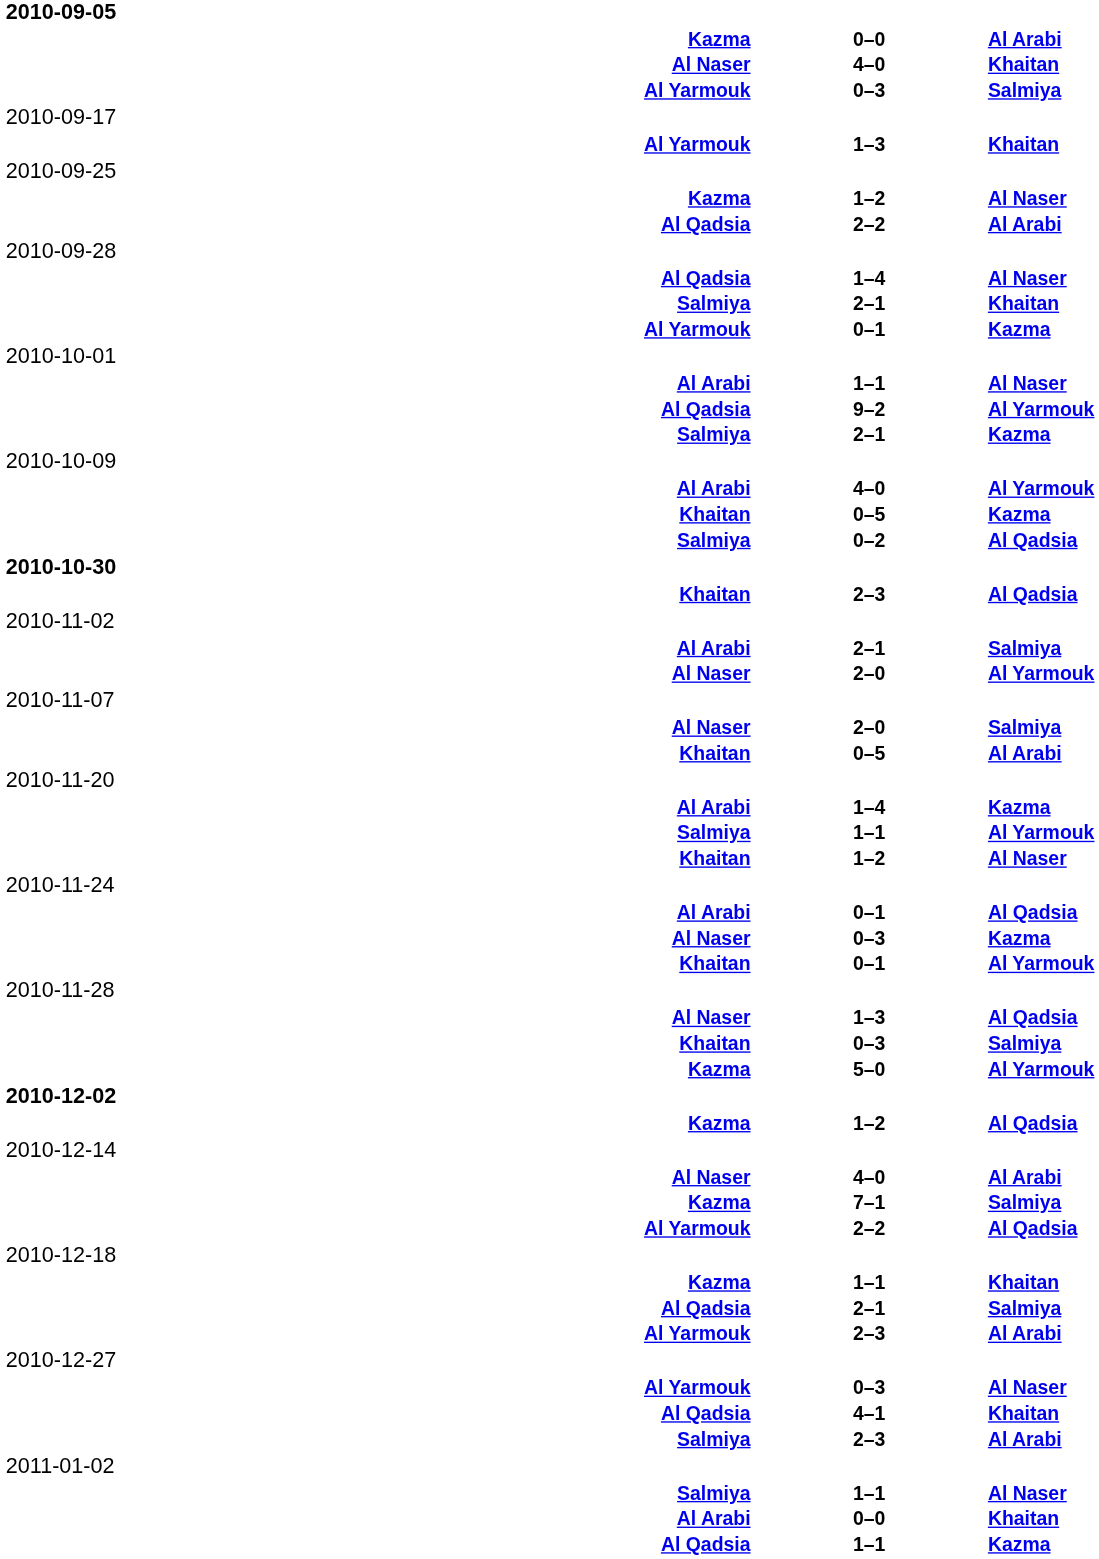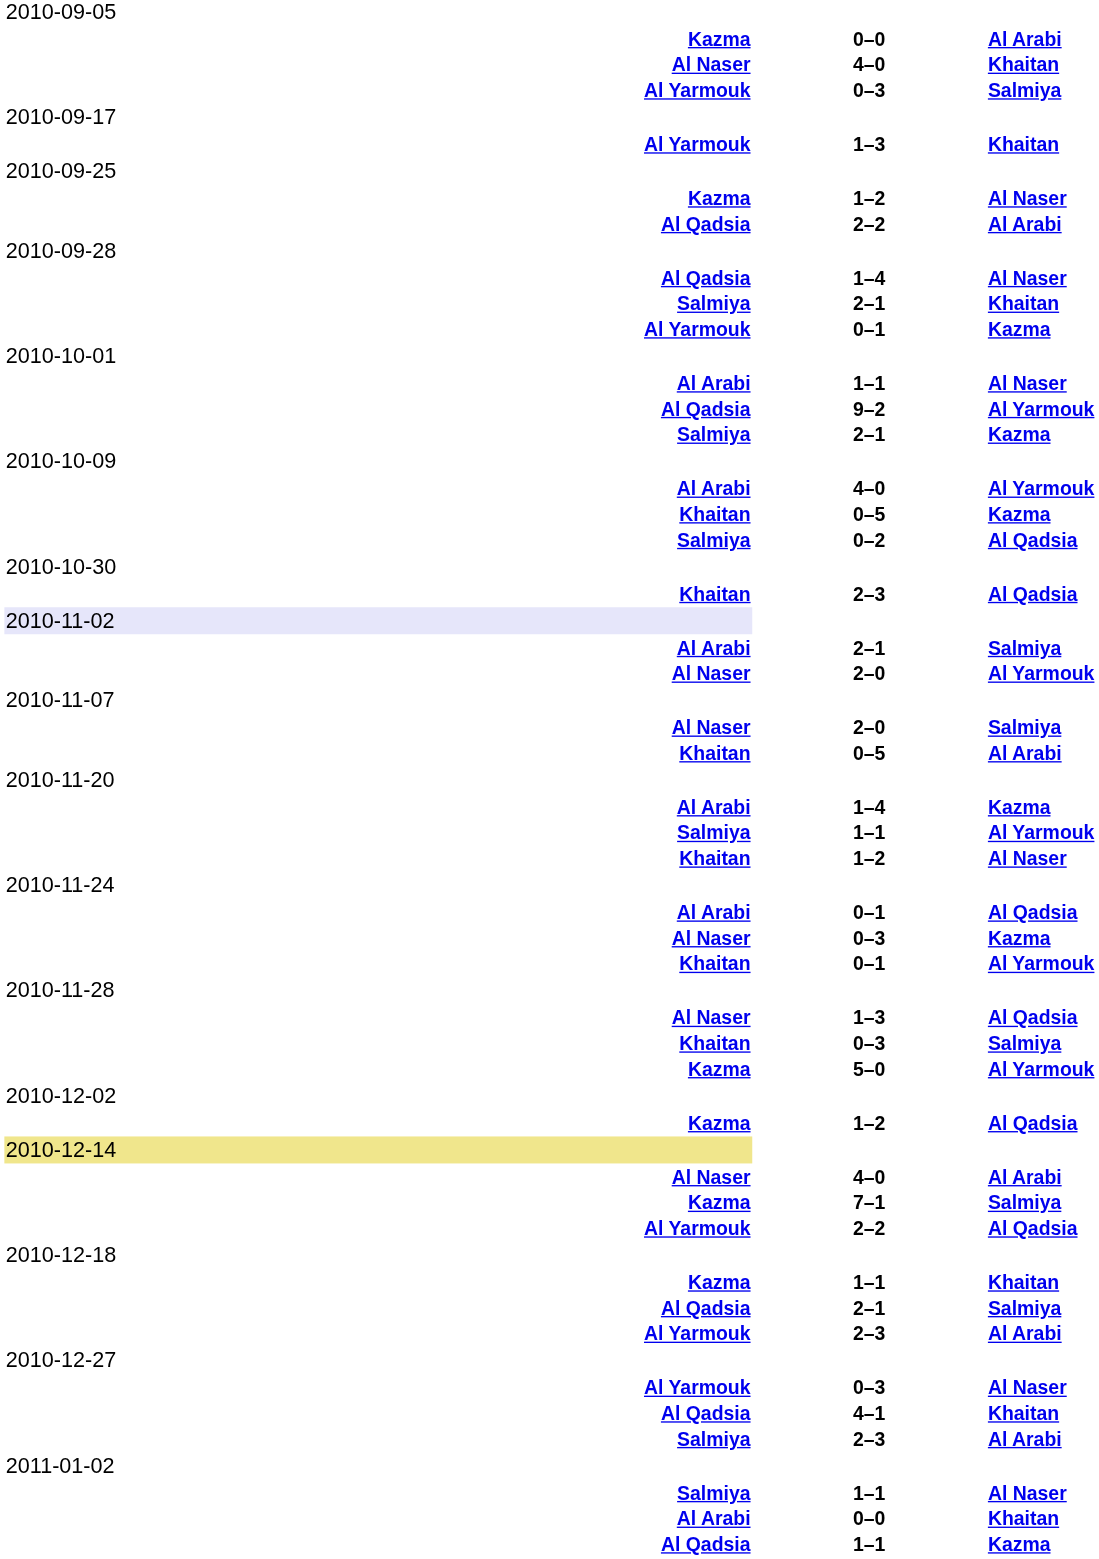2010-09-05 | column 1: bold -> normal
2010-10-30 | column 1: bold -> normal
2010-11-02 | column 1: no background -> lavender background
2010-12-02 | column 1: bold -> normal
2010-12-14 | column 1: no background -> khaki background
